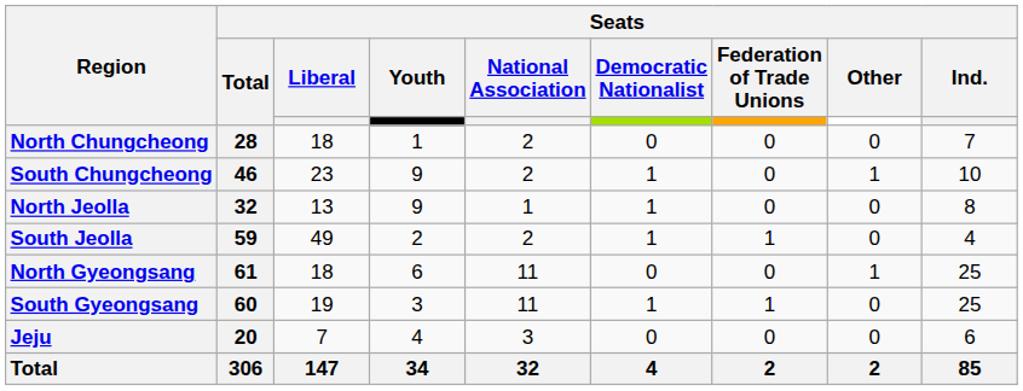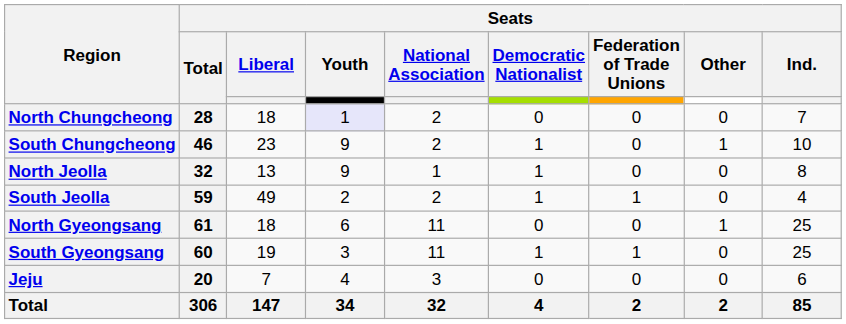North Chungcheong | Seats / Youth: no background -> lavender background
